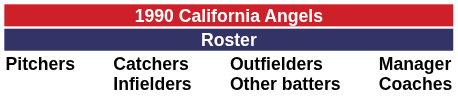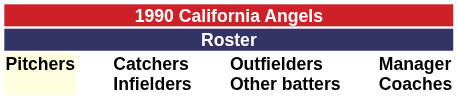Pitchers | column 1: no background -> lightyellow background
